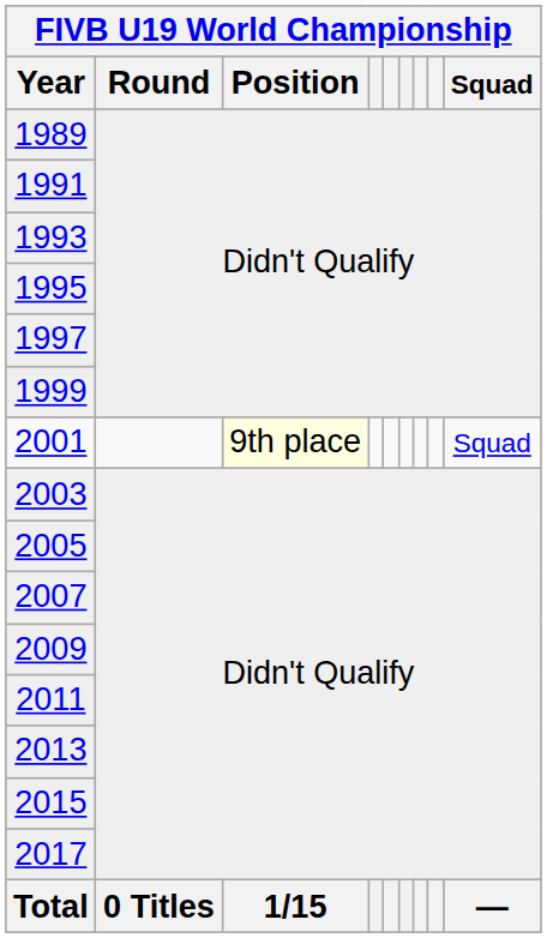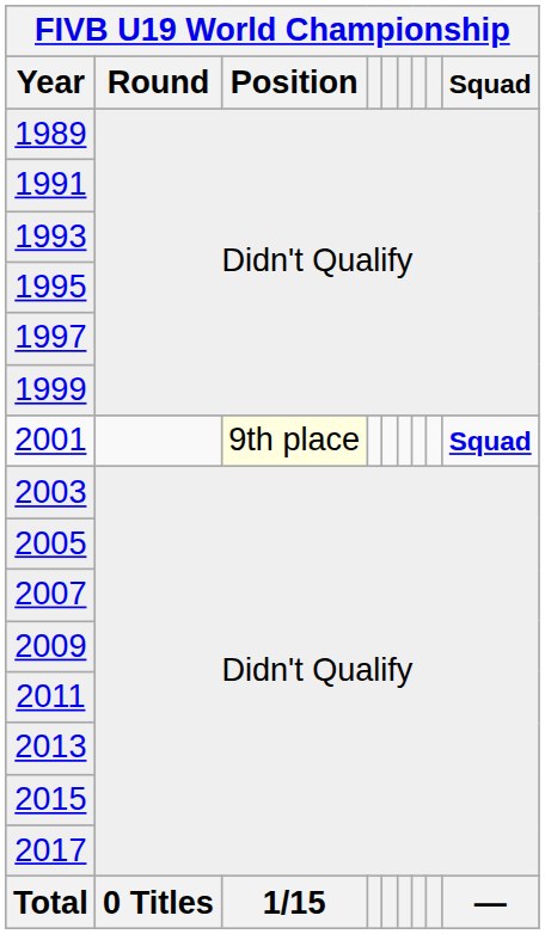2001 | FIVB U19 World Championship / Squad: normal -> bold
